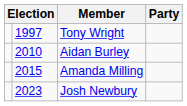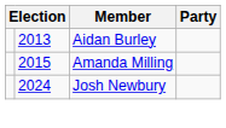- row: 1997 | Tony Wright
Aidan Burley | column 2: 2010 -> 2013
Josh Newbury | column 2: 2023 -> 2024
